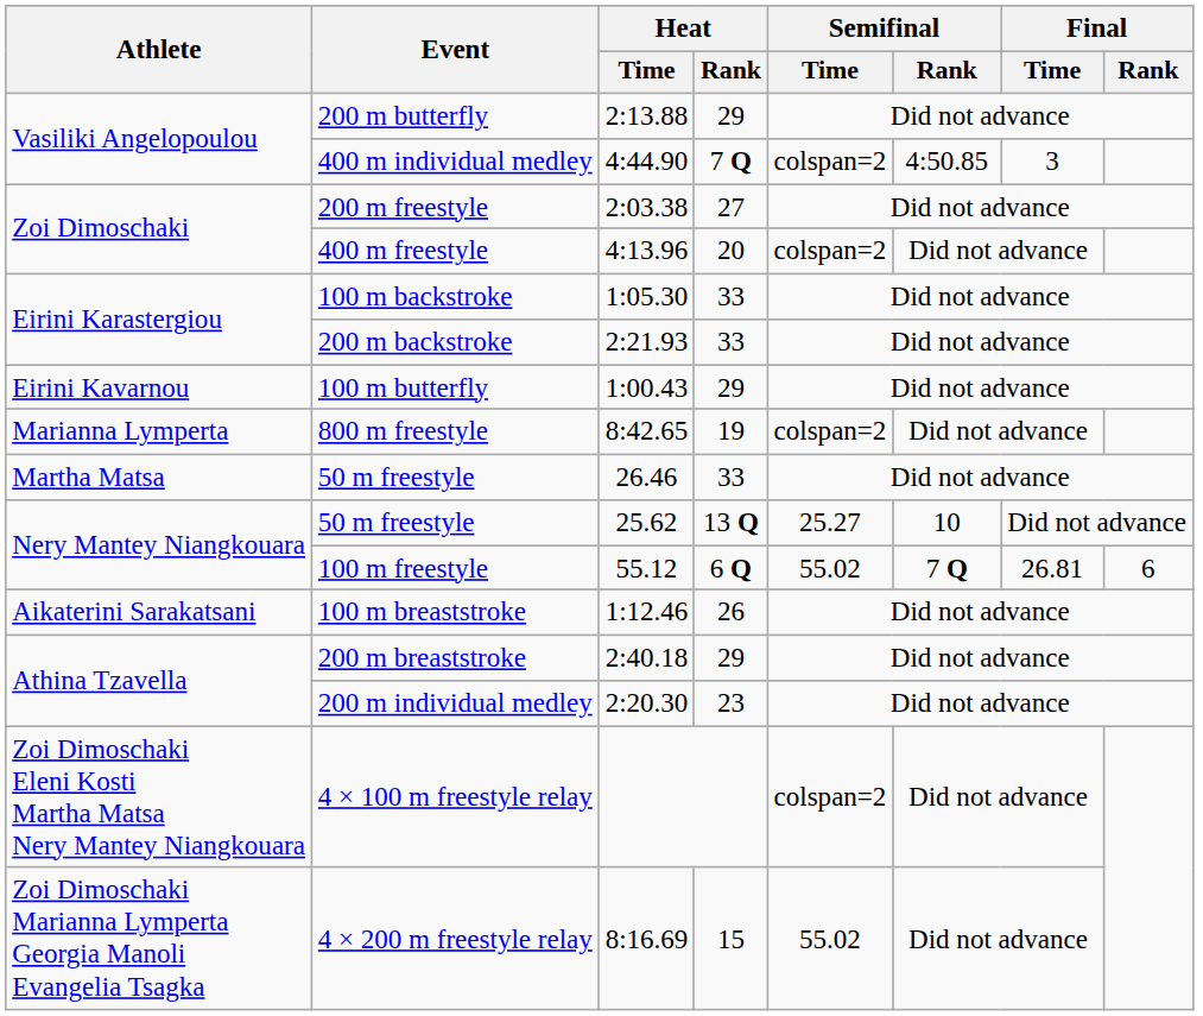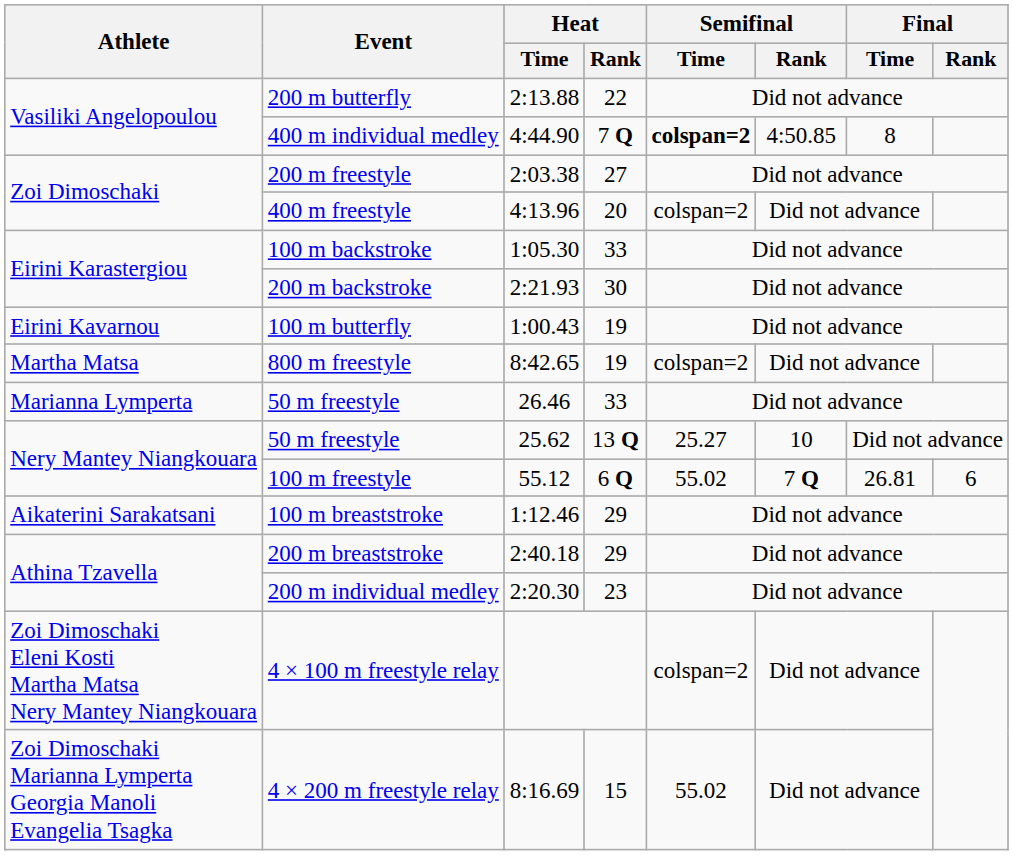200 m butterfly | Heat / Rank: 29 -> 22
400 m individual medley | Semifinal / Time: normal -> bold
400 m individual medley | Final / Time: 3 -> 8
200 m backstroke | Heat / Rank: 33 -> 30
100 m butterfly | Heat / Rank: 29 -> 19
800 m freestyle | Athlete: Marianna Lymperta -> Martha Matsa
50 m freestyle / 26.46 | Athlete: Martha Matsa -> Marianna Lymperta
100 m breaststroke | Heat / Rank: 26 -> 29
